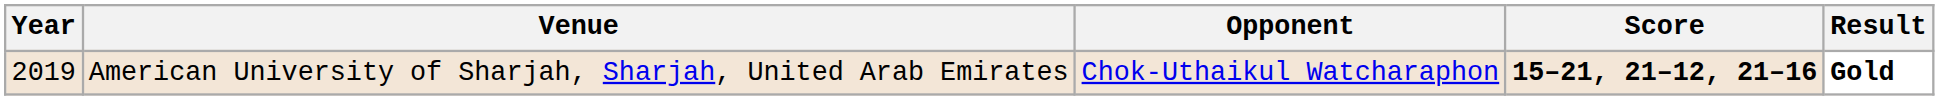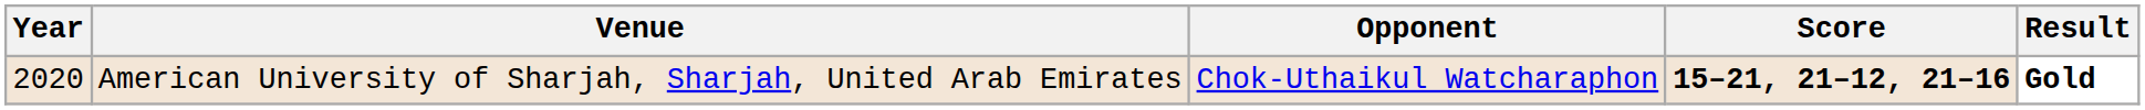row 2 | Year: 2019 -> 2020
